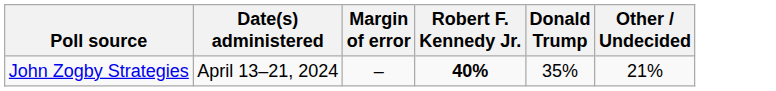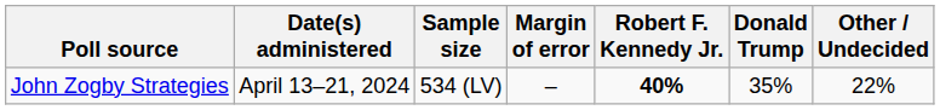+ column: Sample size | 534 (LV)
John Zogby Strategies | Other / Undecided: 21% -> 22%
